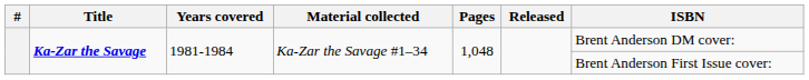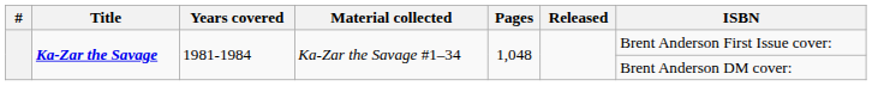row 2 | ISBN: Brent Anderson DM cover: -> Brent Anderson First Issue cover:
row 3 | ISBN: Brent Anderson First Issue cover: -> Brent Anderson DM cover:
